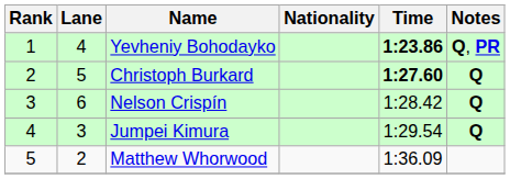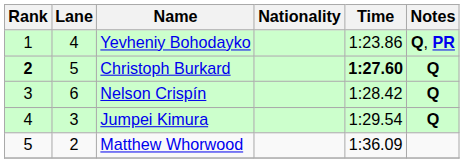Yevheniy Bohodayko | Time: bold -> normal
Christoph Burkard | Rank: normal -> bold
